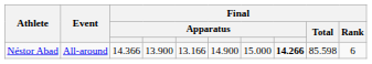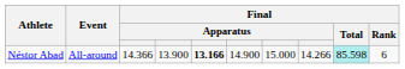row 4 | column 5: normal -> bold
row 4 | column 8: bold -> normal
row 4 | Final / Total: no background -> paleturquoise background
